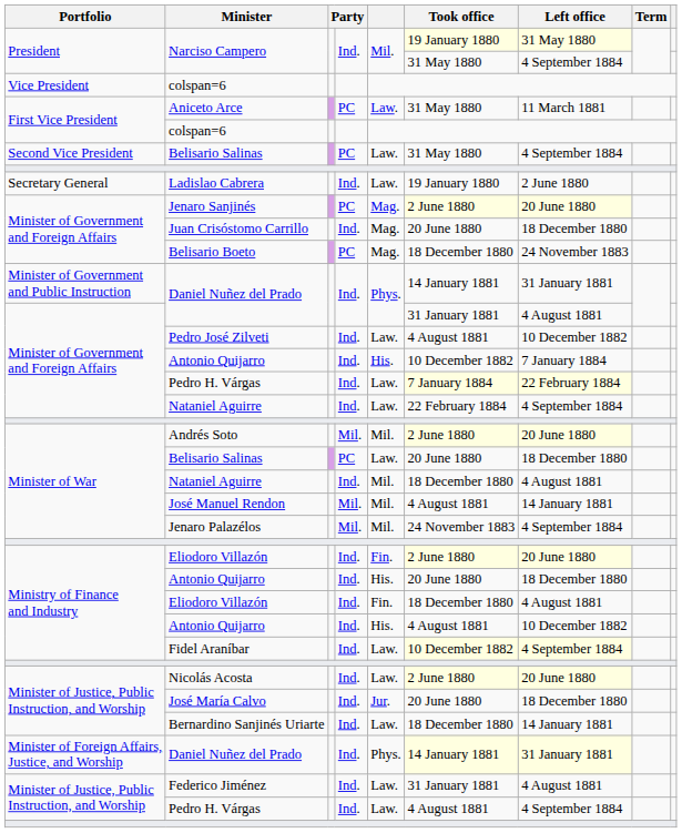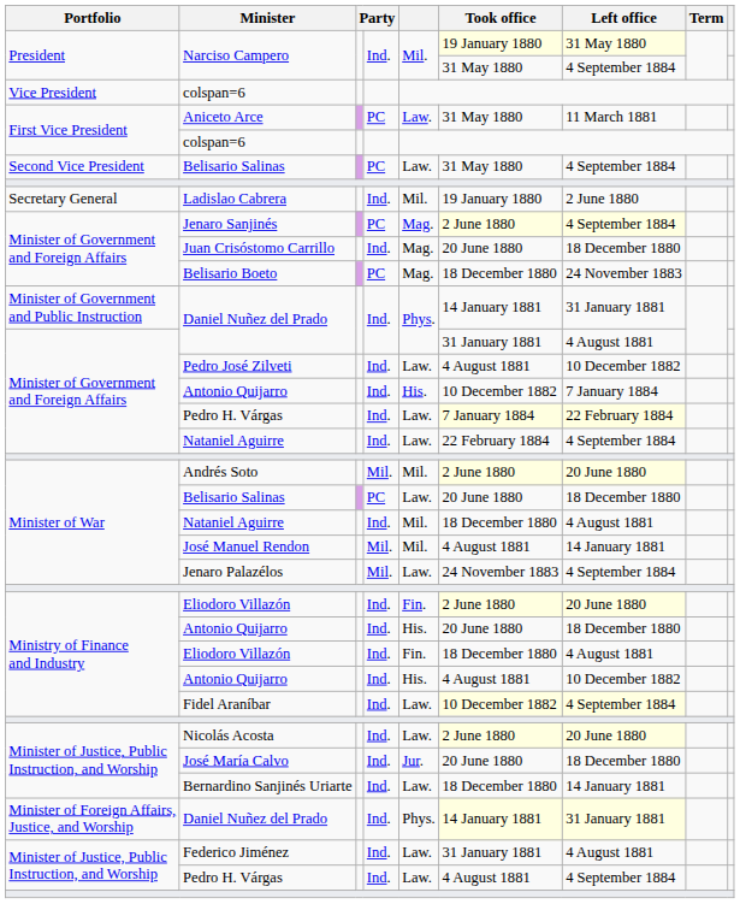Ladislao Cabrera | column 5: Law. -> Mil.
Jenaro Sanjinés | Left office: 20 June 1880 -> 4 September 1884
Jenaro Palazélos | column 5: Mil. -> Law.
